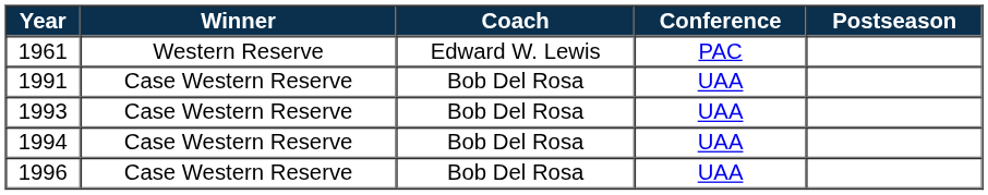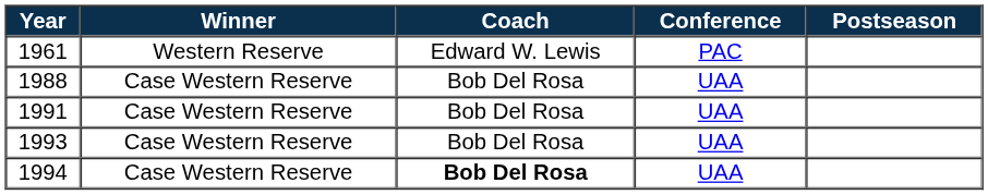+ row: 1988 | Case Western Reserve | Bob Del Rosa | UAA
1994 | Coach: normal -> bold
- row: 1996 | Case Western Reserve | Bob Del Rosa | UAA
